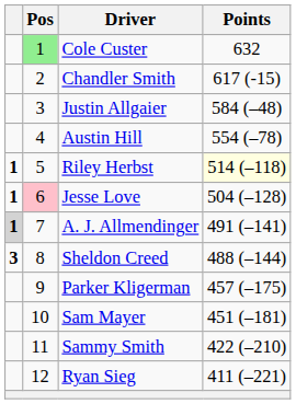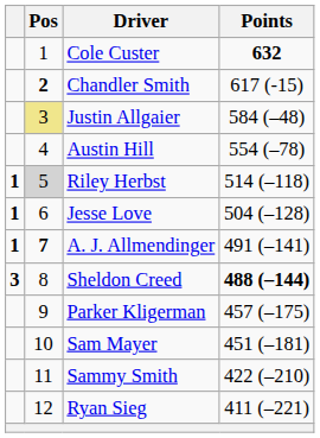Cole Custer | Pos: lightgreen background -> no background
Cole Custer | Points: normal -> bold
Chandler Smith | Pos: normal -> bold
Justin Allgaier | Pos: no background -> khaki background
Riley Herbst | Pos: no background -> lightgrey background
Riley Herbst | Points: lightyellow background -> no background
Jesse Love | Pos: pink background -> no background
A. J. Allmendinger | column 1: lightgrey background -> no background
A. J. Allmendinger | Pos: normal -> bold
Sheldon Creed | Points: normal -> bold
